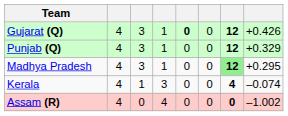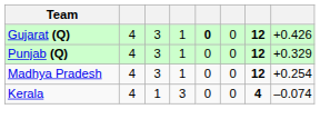Madhya Pradesh | column 7: lightgreen background -> no background
Madhya Pradesh | column 8: +0.295 -> +0.254
- row: Assam (R) | 4 | 0 | 4 | 0 | 0 | 0 | –1.002
